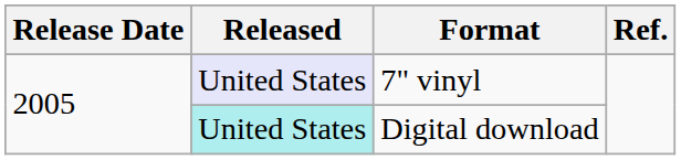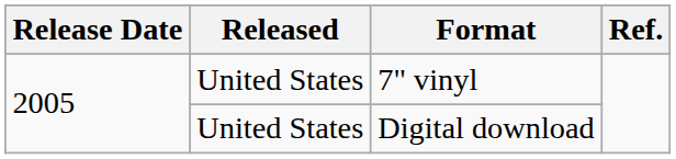7" vinyl | Released: lavender background -> no background
Digital download | Released: paleturquoise background -> no background
